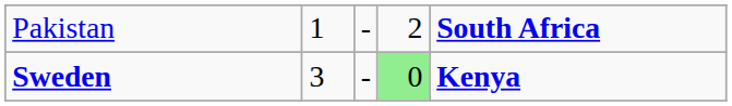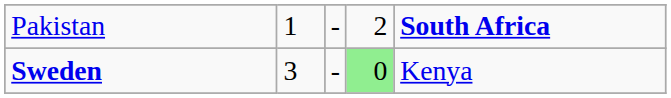Sweden | column 5: bold -> normal
